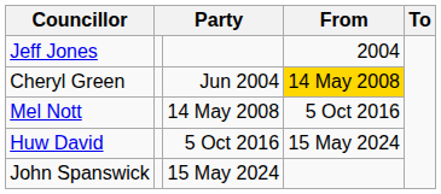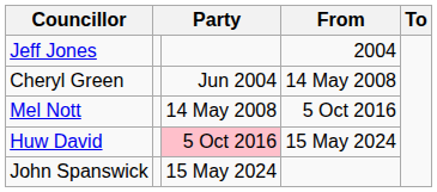Cheryl Green | From: gold background -> no background
Huw David | column 3: no background -> pink background
